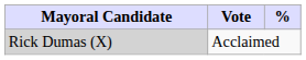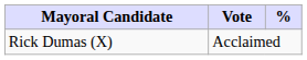Rick Dumas (X) | Mayoral Candidate: lightgrey background -> no background
